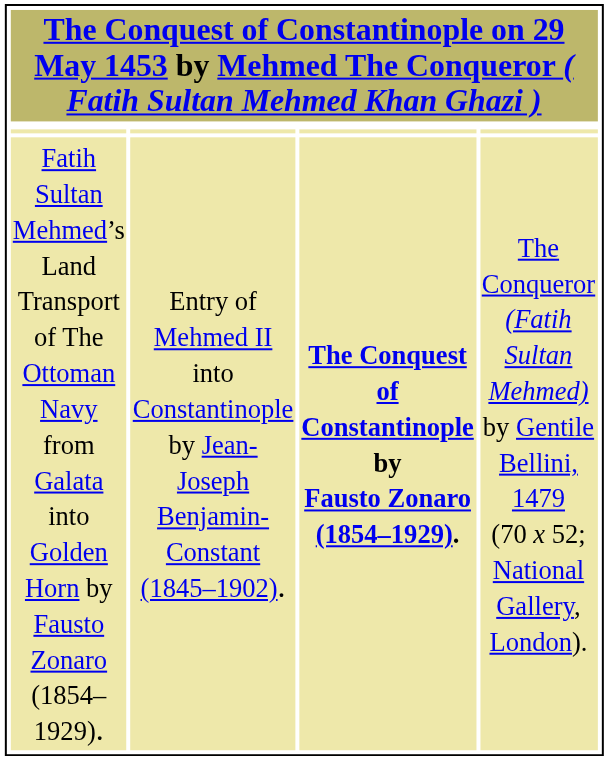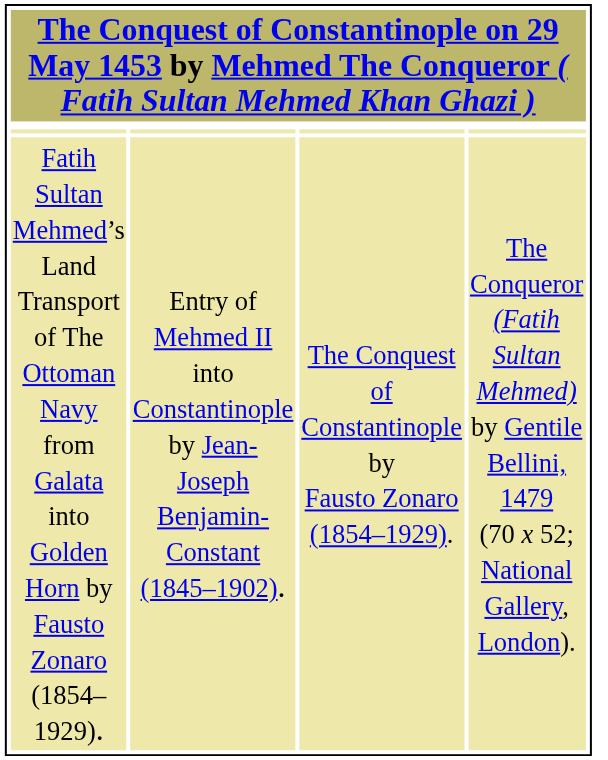row 2 | column 3: bold -> normal
